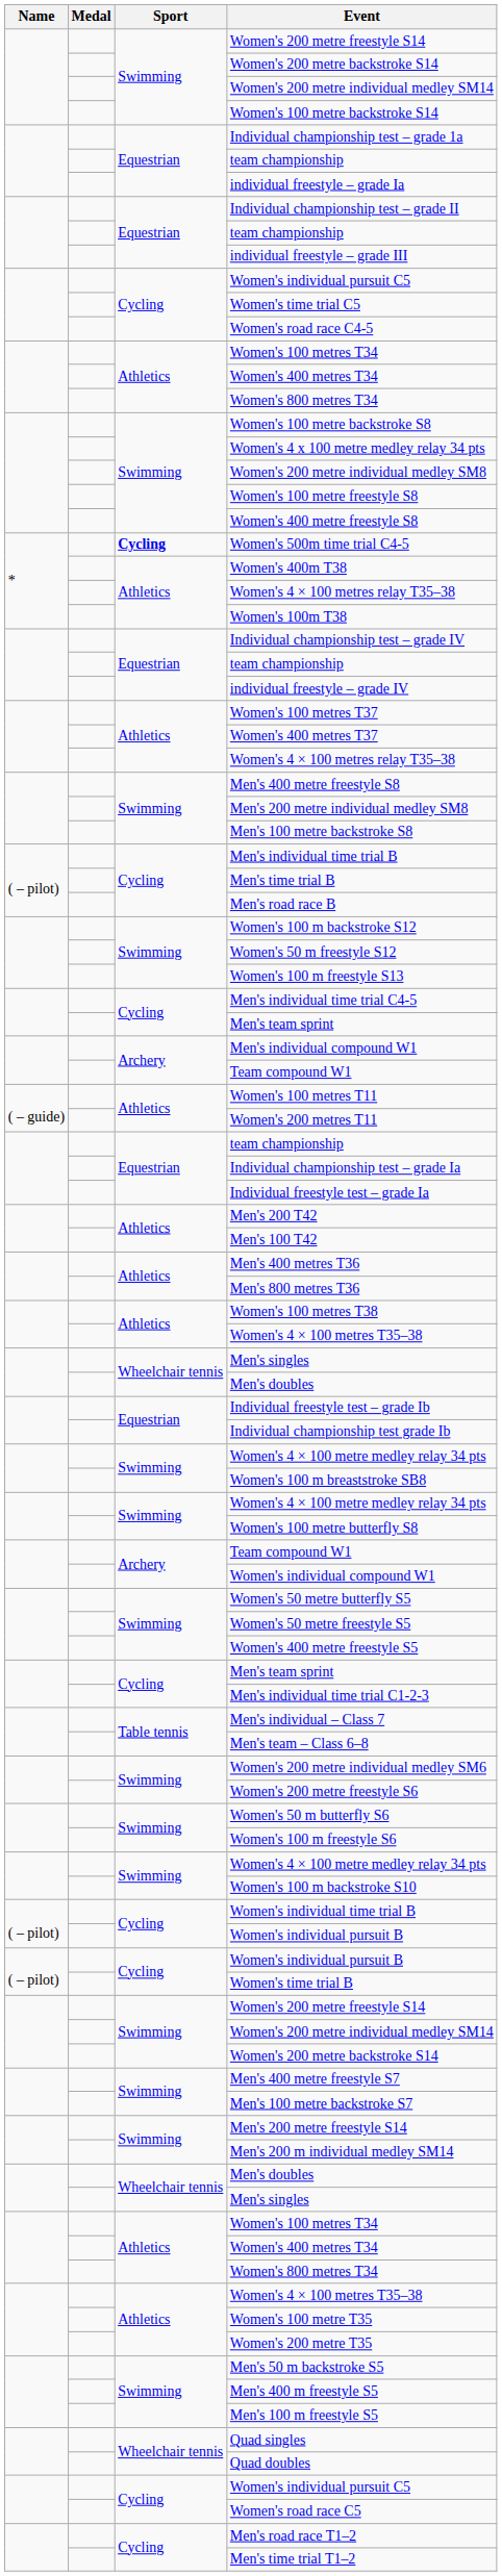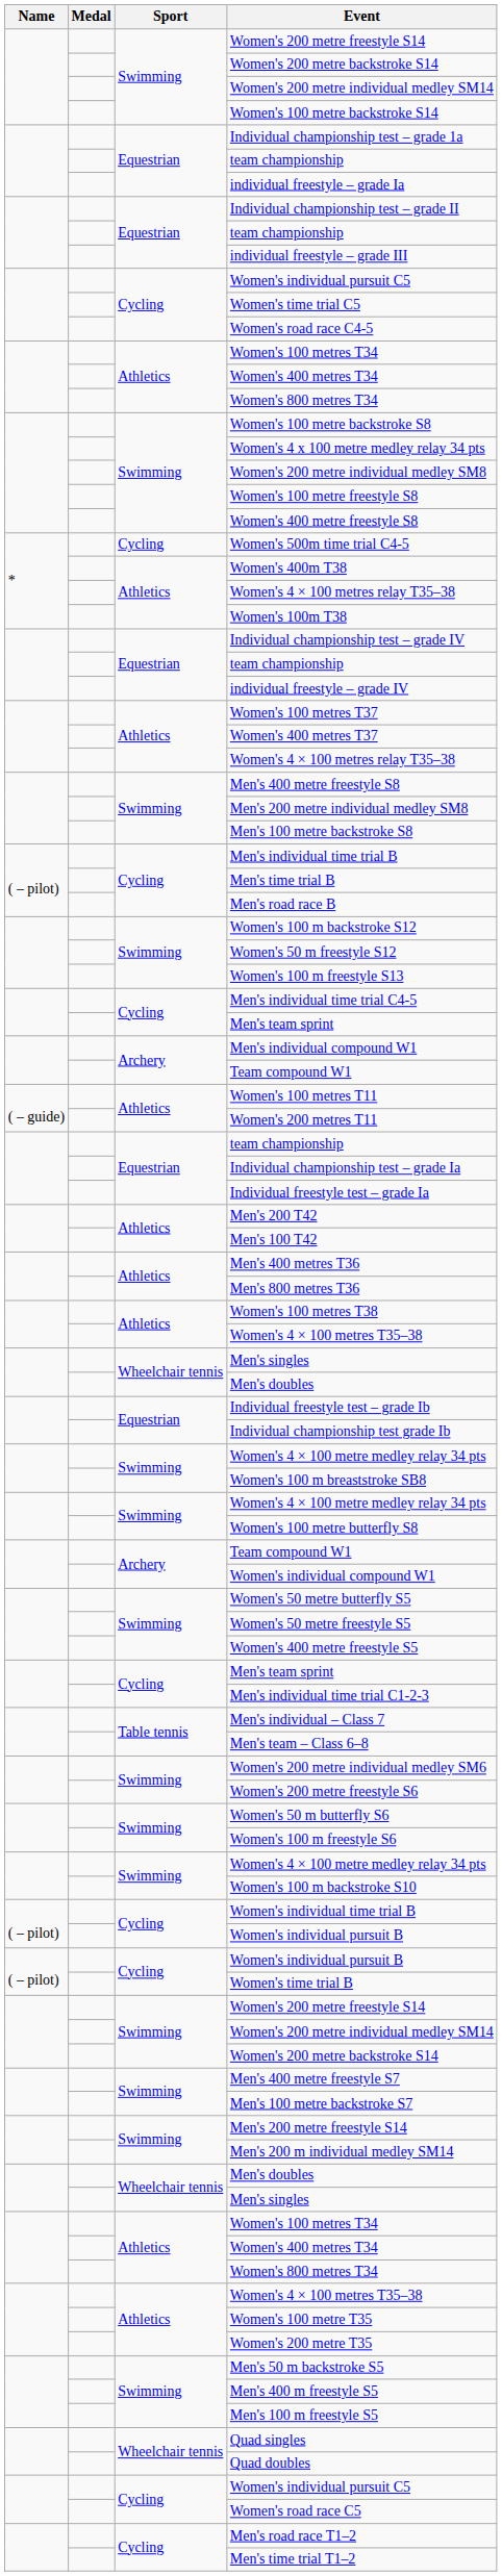Women's 500m time trial C4-5 | Sport: bold -> normal
